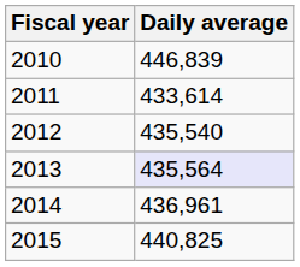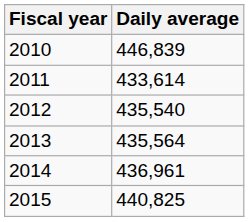2013 | Daily average: lavender background -> no background
